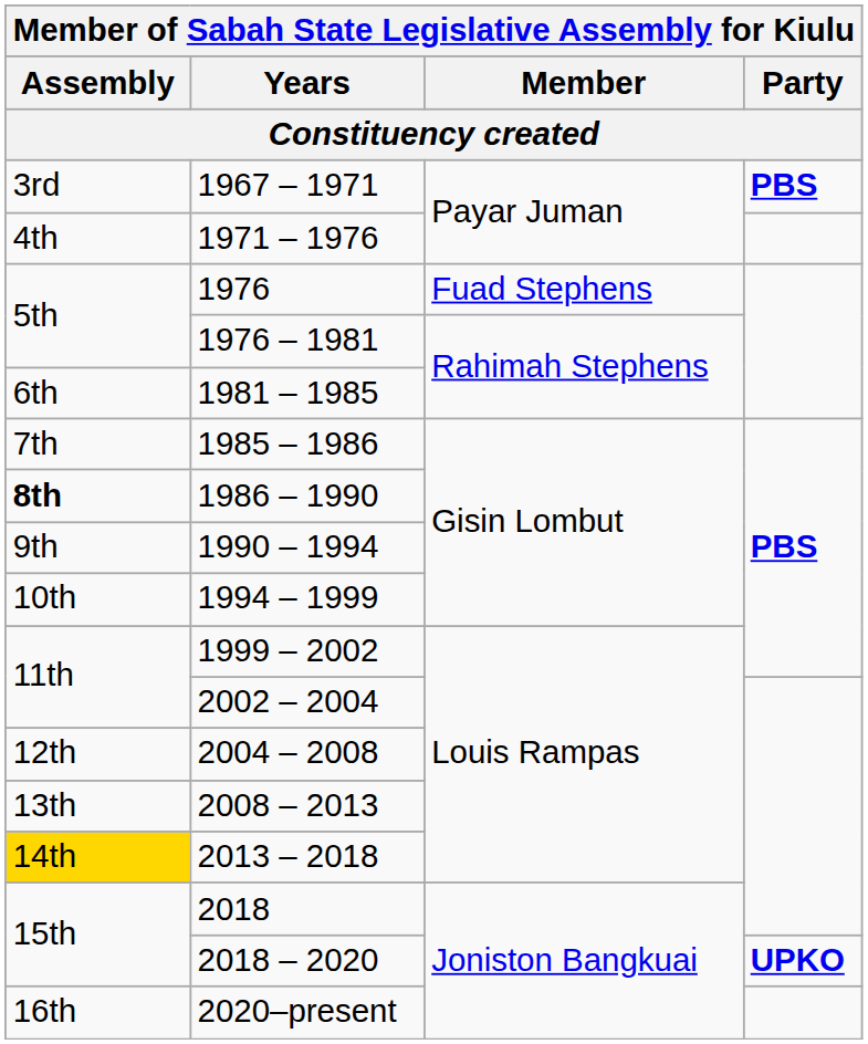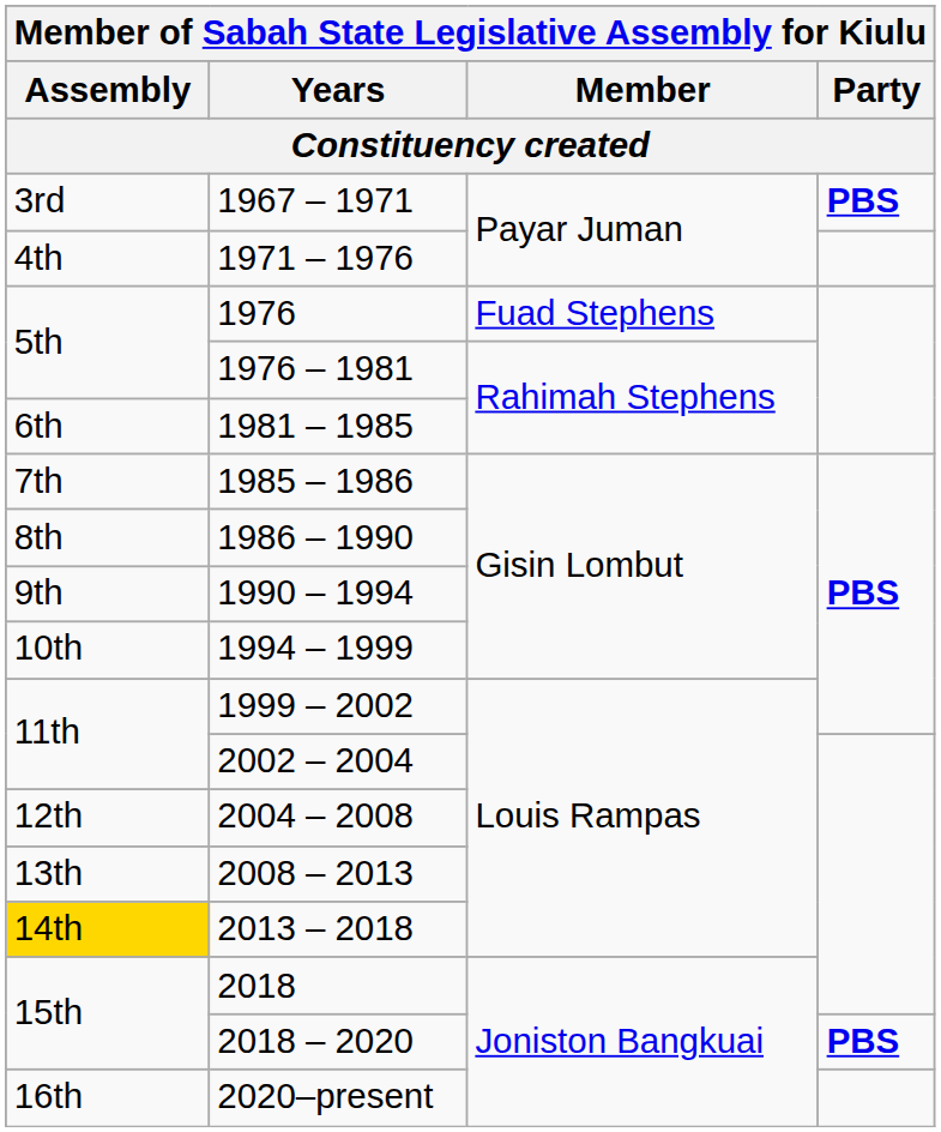1986 – 1990 | Assembly: bold -> normal
2018 – 2020 | Party: UPKO -> PBS
